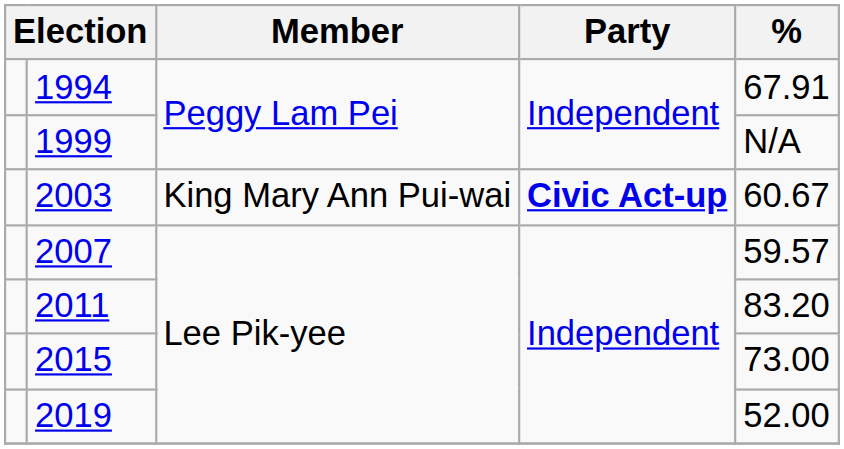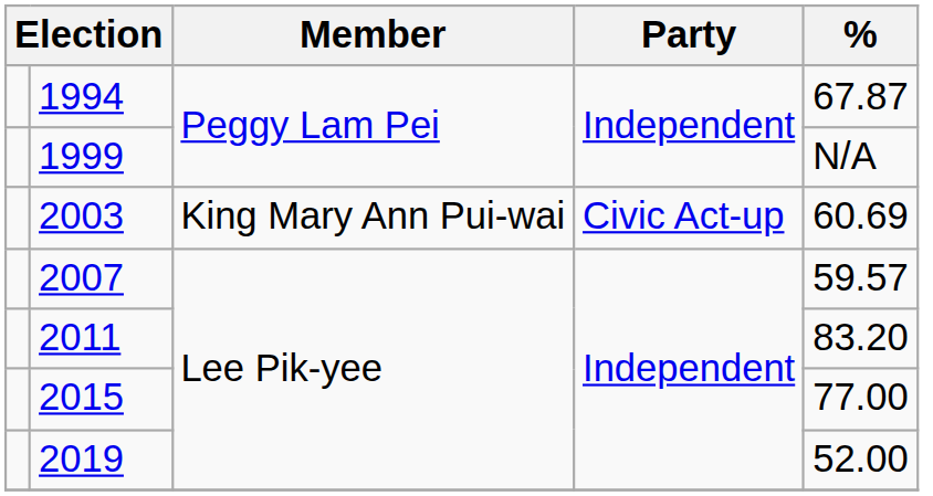1994 | %: 67.91 -> 67.87
2003 | Party: bold -> normal
2003 | %: 60.67 -> 60.69
2015 | %: 73.00 -> 77.00
